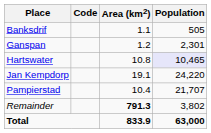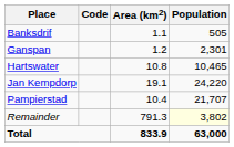Hartswater | Population: lavender background -> no background
Remainder | Area (km2): bold -> normal
Remainder | Population: no background -> lightyellow background
